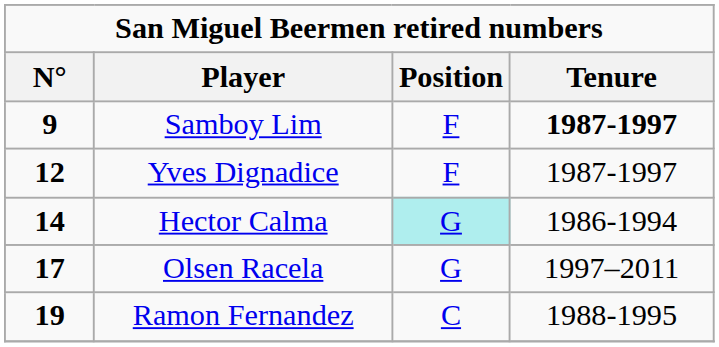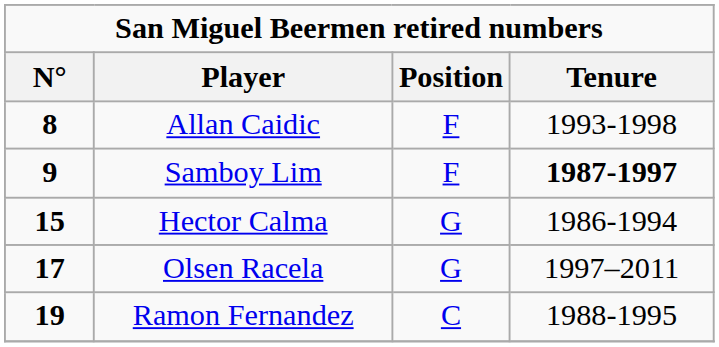+ row: 8 | Allan Caidic | F | 1993-1998
- row: 12 | Yves Dignadice | F | 1987-1997
Hector Calma | N°: 14 -> 15
Hector Calma | Position: paleturquoise background -> no background
